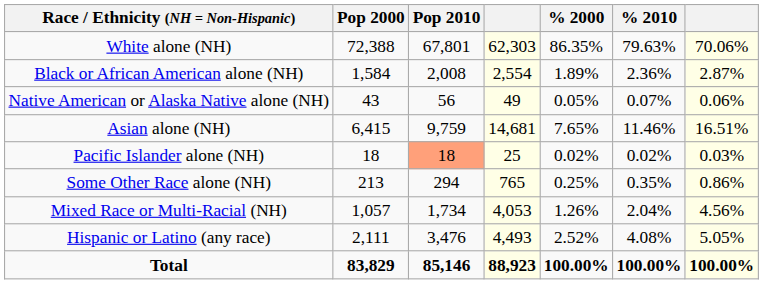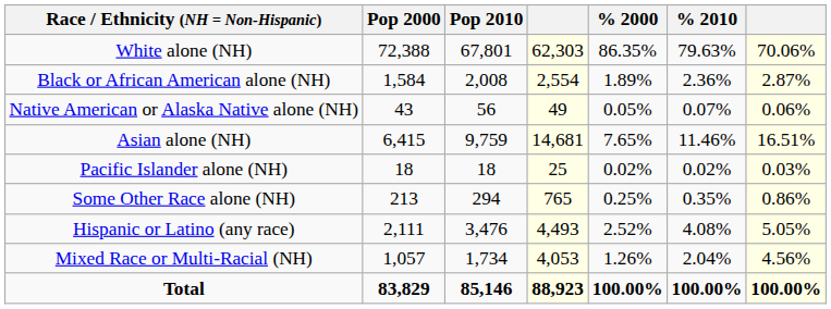Pacific Islander alone (NH) | Pop 2010: lightsalmon background -> no background
rows swapped: Mixed Race or Multi-Racial (NH) <-> Hispanic or Latino (any race)
